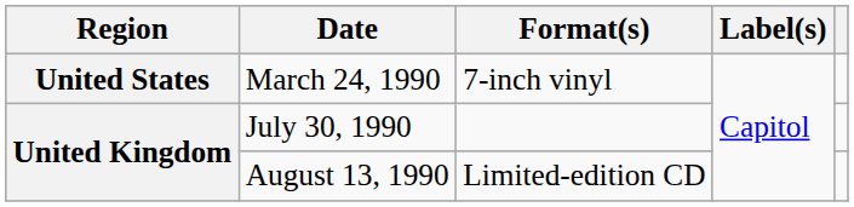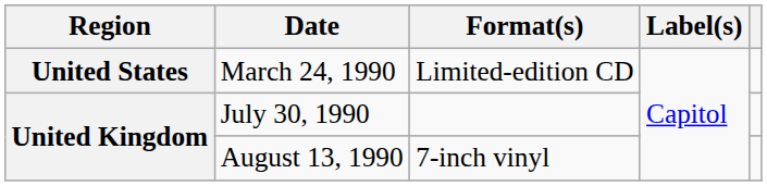March 24, 1990 | Format(s): 7-inch vinyl -> Limited-edition CD
August 13, 1990 | Format(s): Limited-edition CD -> 7-inch vinyl
